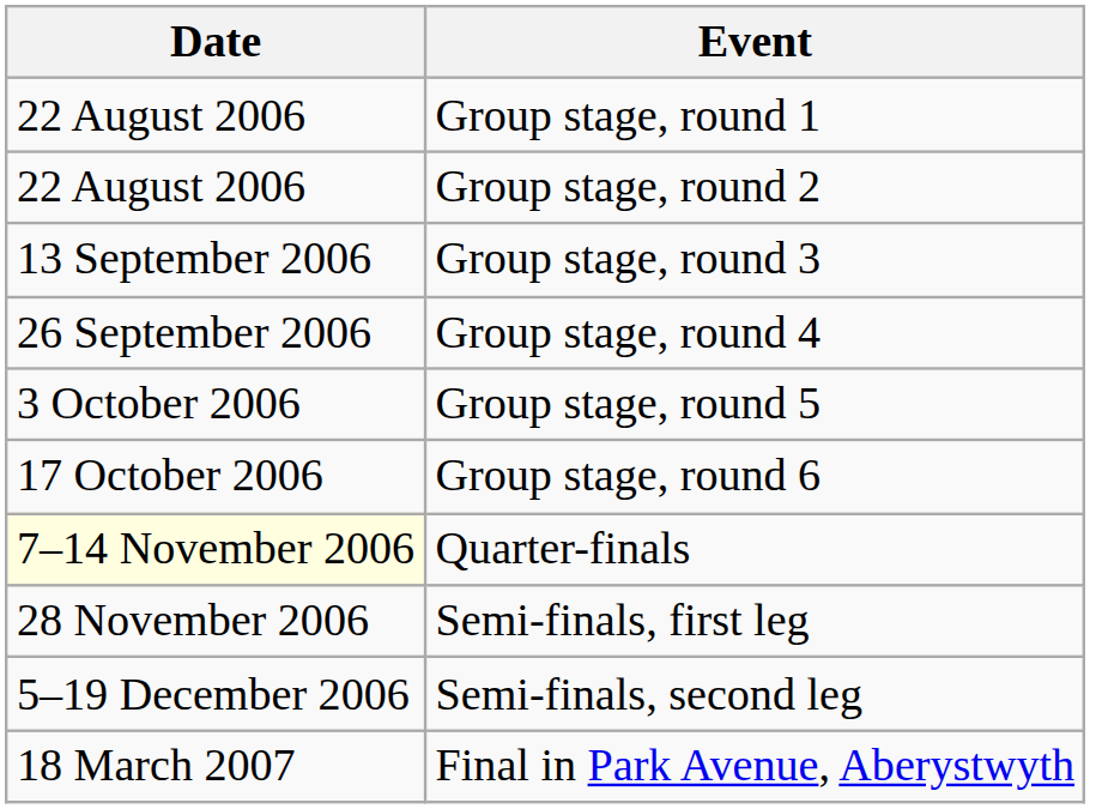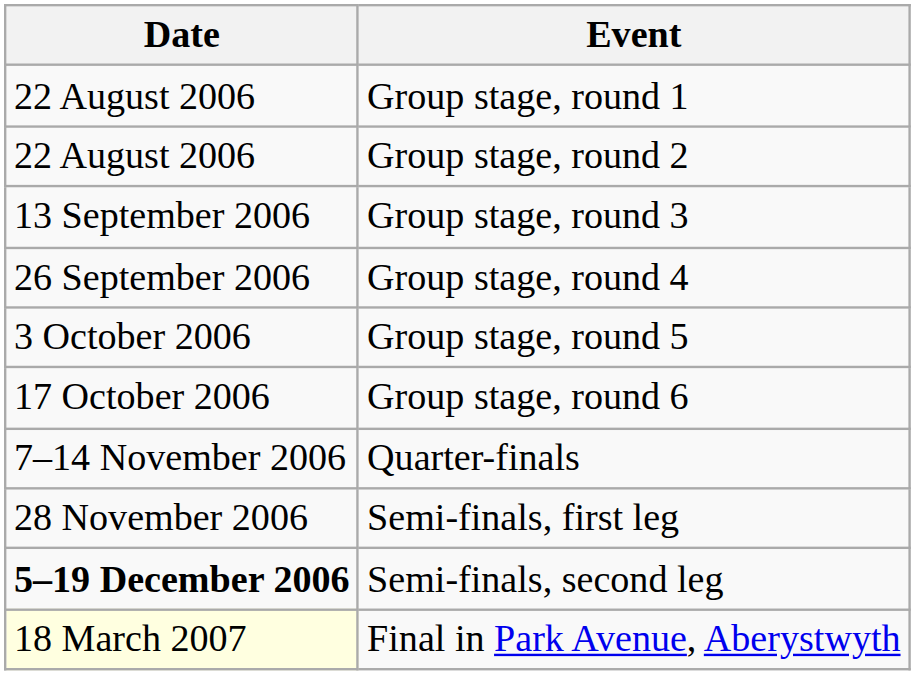Quarter-finals | Date: lightyellow background -> no background
Semi-finals, second leg | Date: normal -> bold
Final in Park Avenue, Aberystwyth | Date: no background -> lightyellow background
